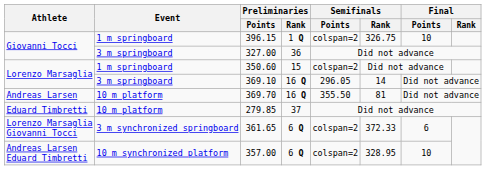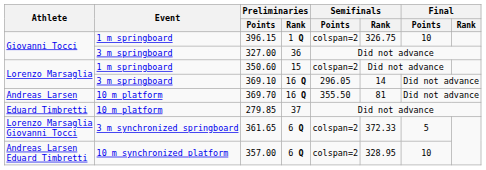361.65 | Final / Points: 6 -> 5
